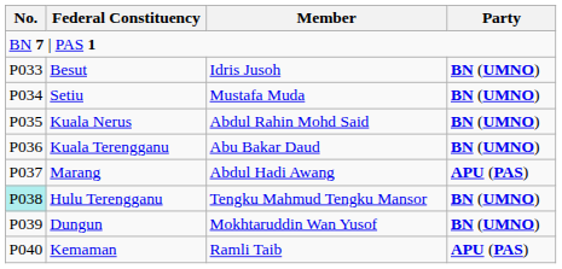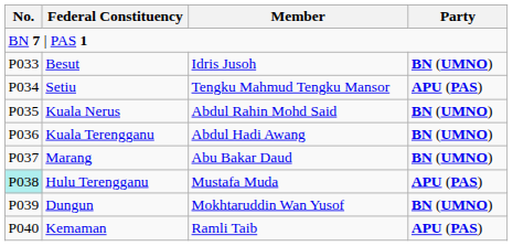Setiu | Member: Mustafa Muda -> Tengku Mahmud Tengku Mansor
Setiu | Party: BN (UMNO) -> APU (PAS)
Kuala Terengganu | Member: Abu Bakar Daud -> Abdul Hadi Awang
Marang | Member: Abdul Hadi Awang -> Abu Bakar Daud
Marang | Party: APU (PAS) -> BN (UMNO)
Hulu Terengganu | Member: Tengku Mahmud Tengku Mansor -> Mustafa Muda
Hulu Terengganu | Party: BN (UMNO) -> APU (PAS)
